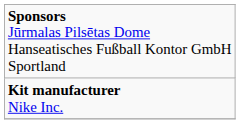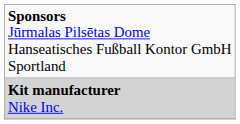row 2 | column 1: no background -> lightgrey background
